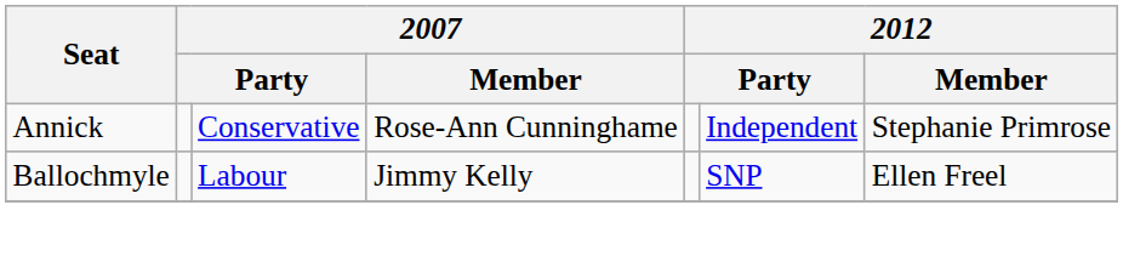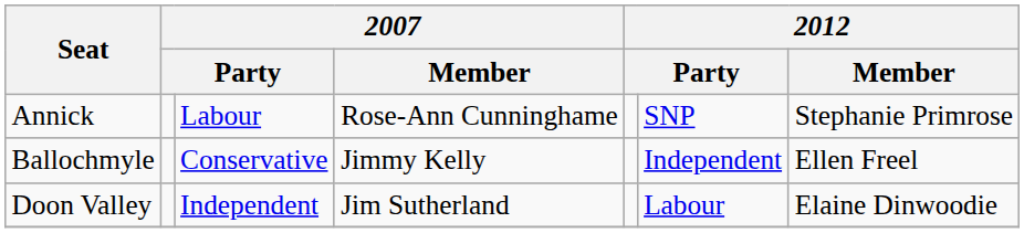Annick | column 3: Conservative -> Labour
Annick | column 6: Independent -> SNP
Ballochmyle | column 3: Labour -> Conservative
Ballochmyle | column 6: SNP -> Independent
+ row: Doon Valley | Independent | Jim Sutherland | Labour | Elaine Dinwoodie
